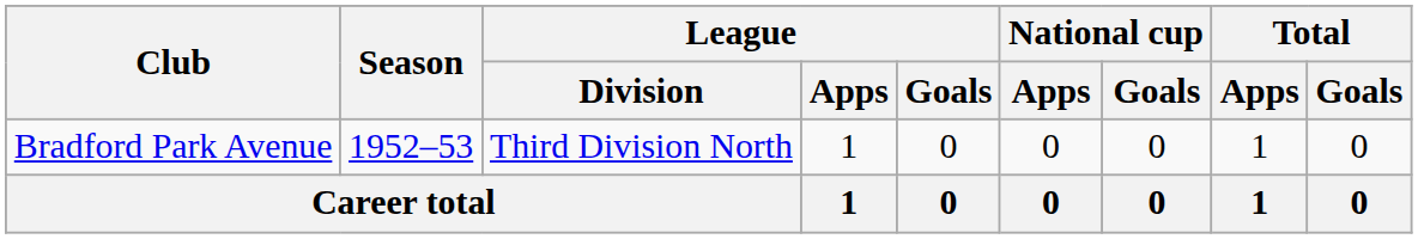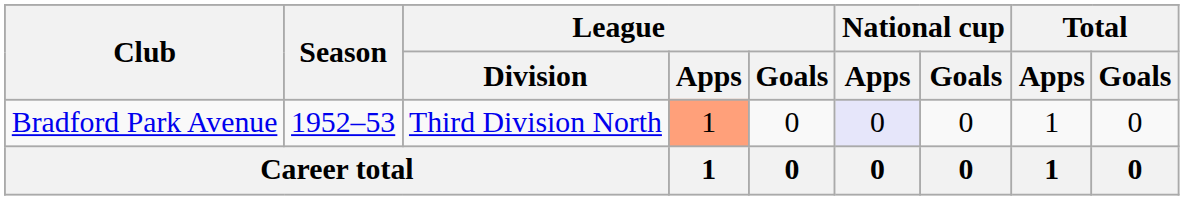Bradford Park Avenue | League / Apps: no background -> lightsalmon background
Bradford Park Avenue | National cup / Apps: no background -> lavender background
